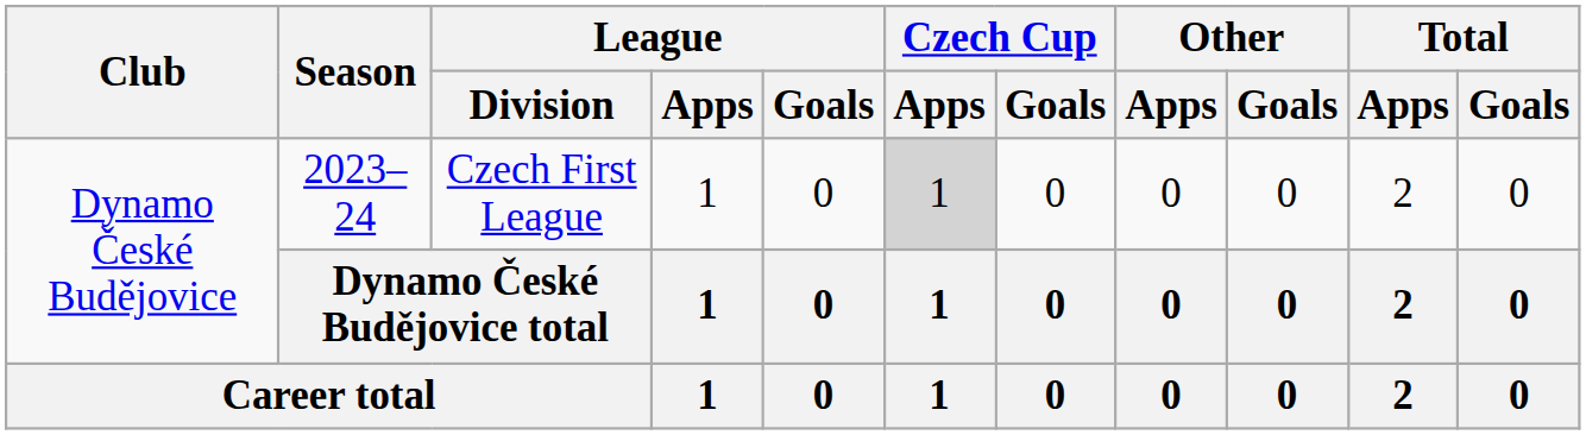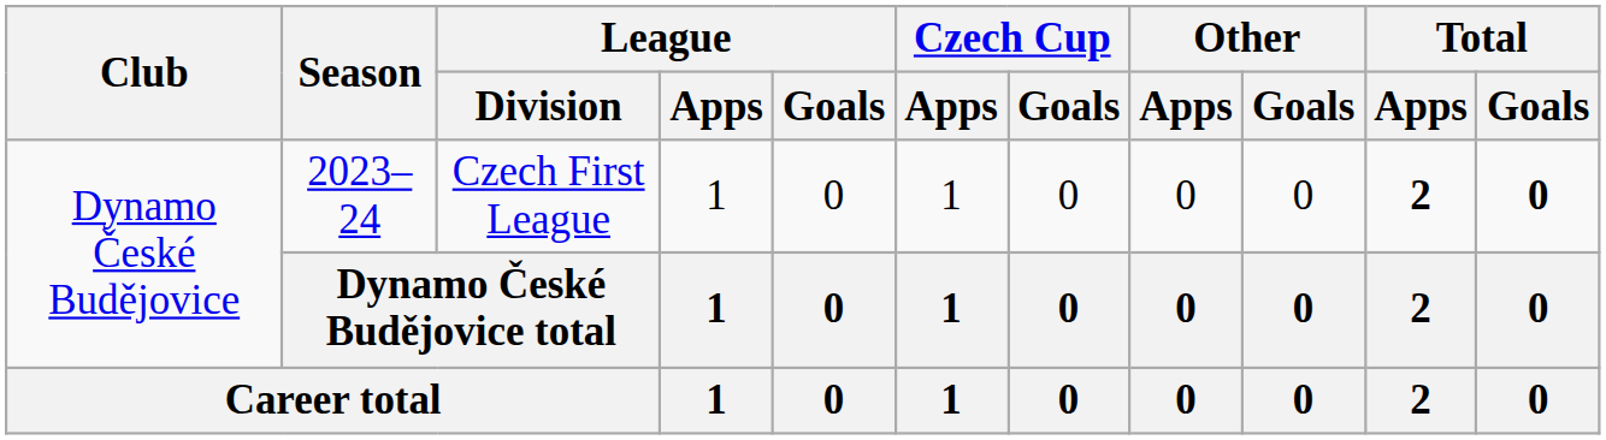Dynamo České Budějovice / Czech First League | Czech Cup / Apps: lightgrey background -> no background
Dynamo České Budějovice / Czech First League | Total / Apps: normal -> bold
Dynamo České Budějovice / Czech First League | Total / Goals: normal -> bold
